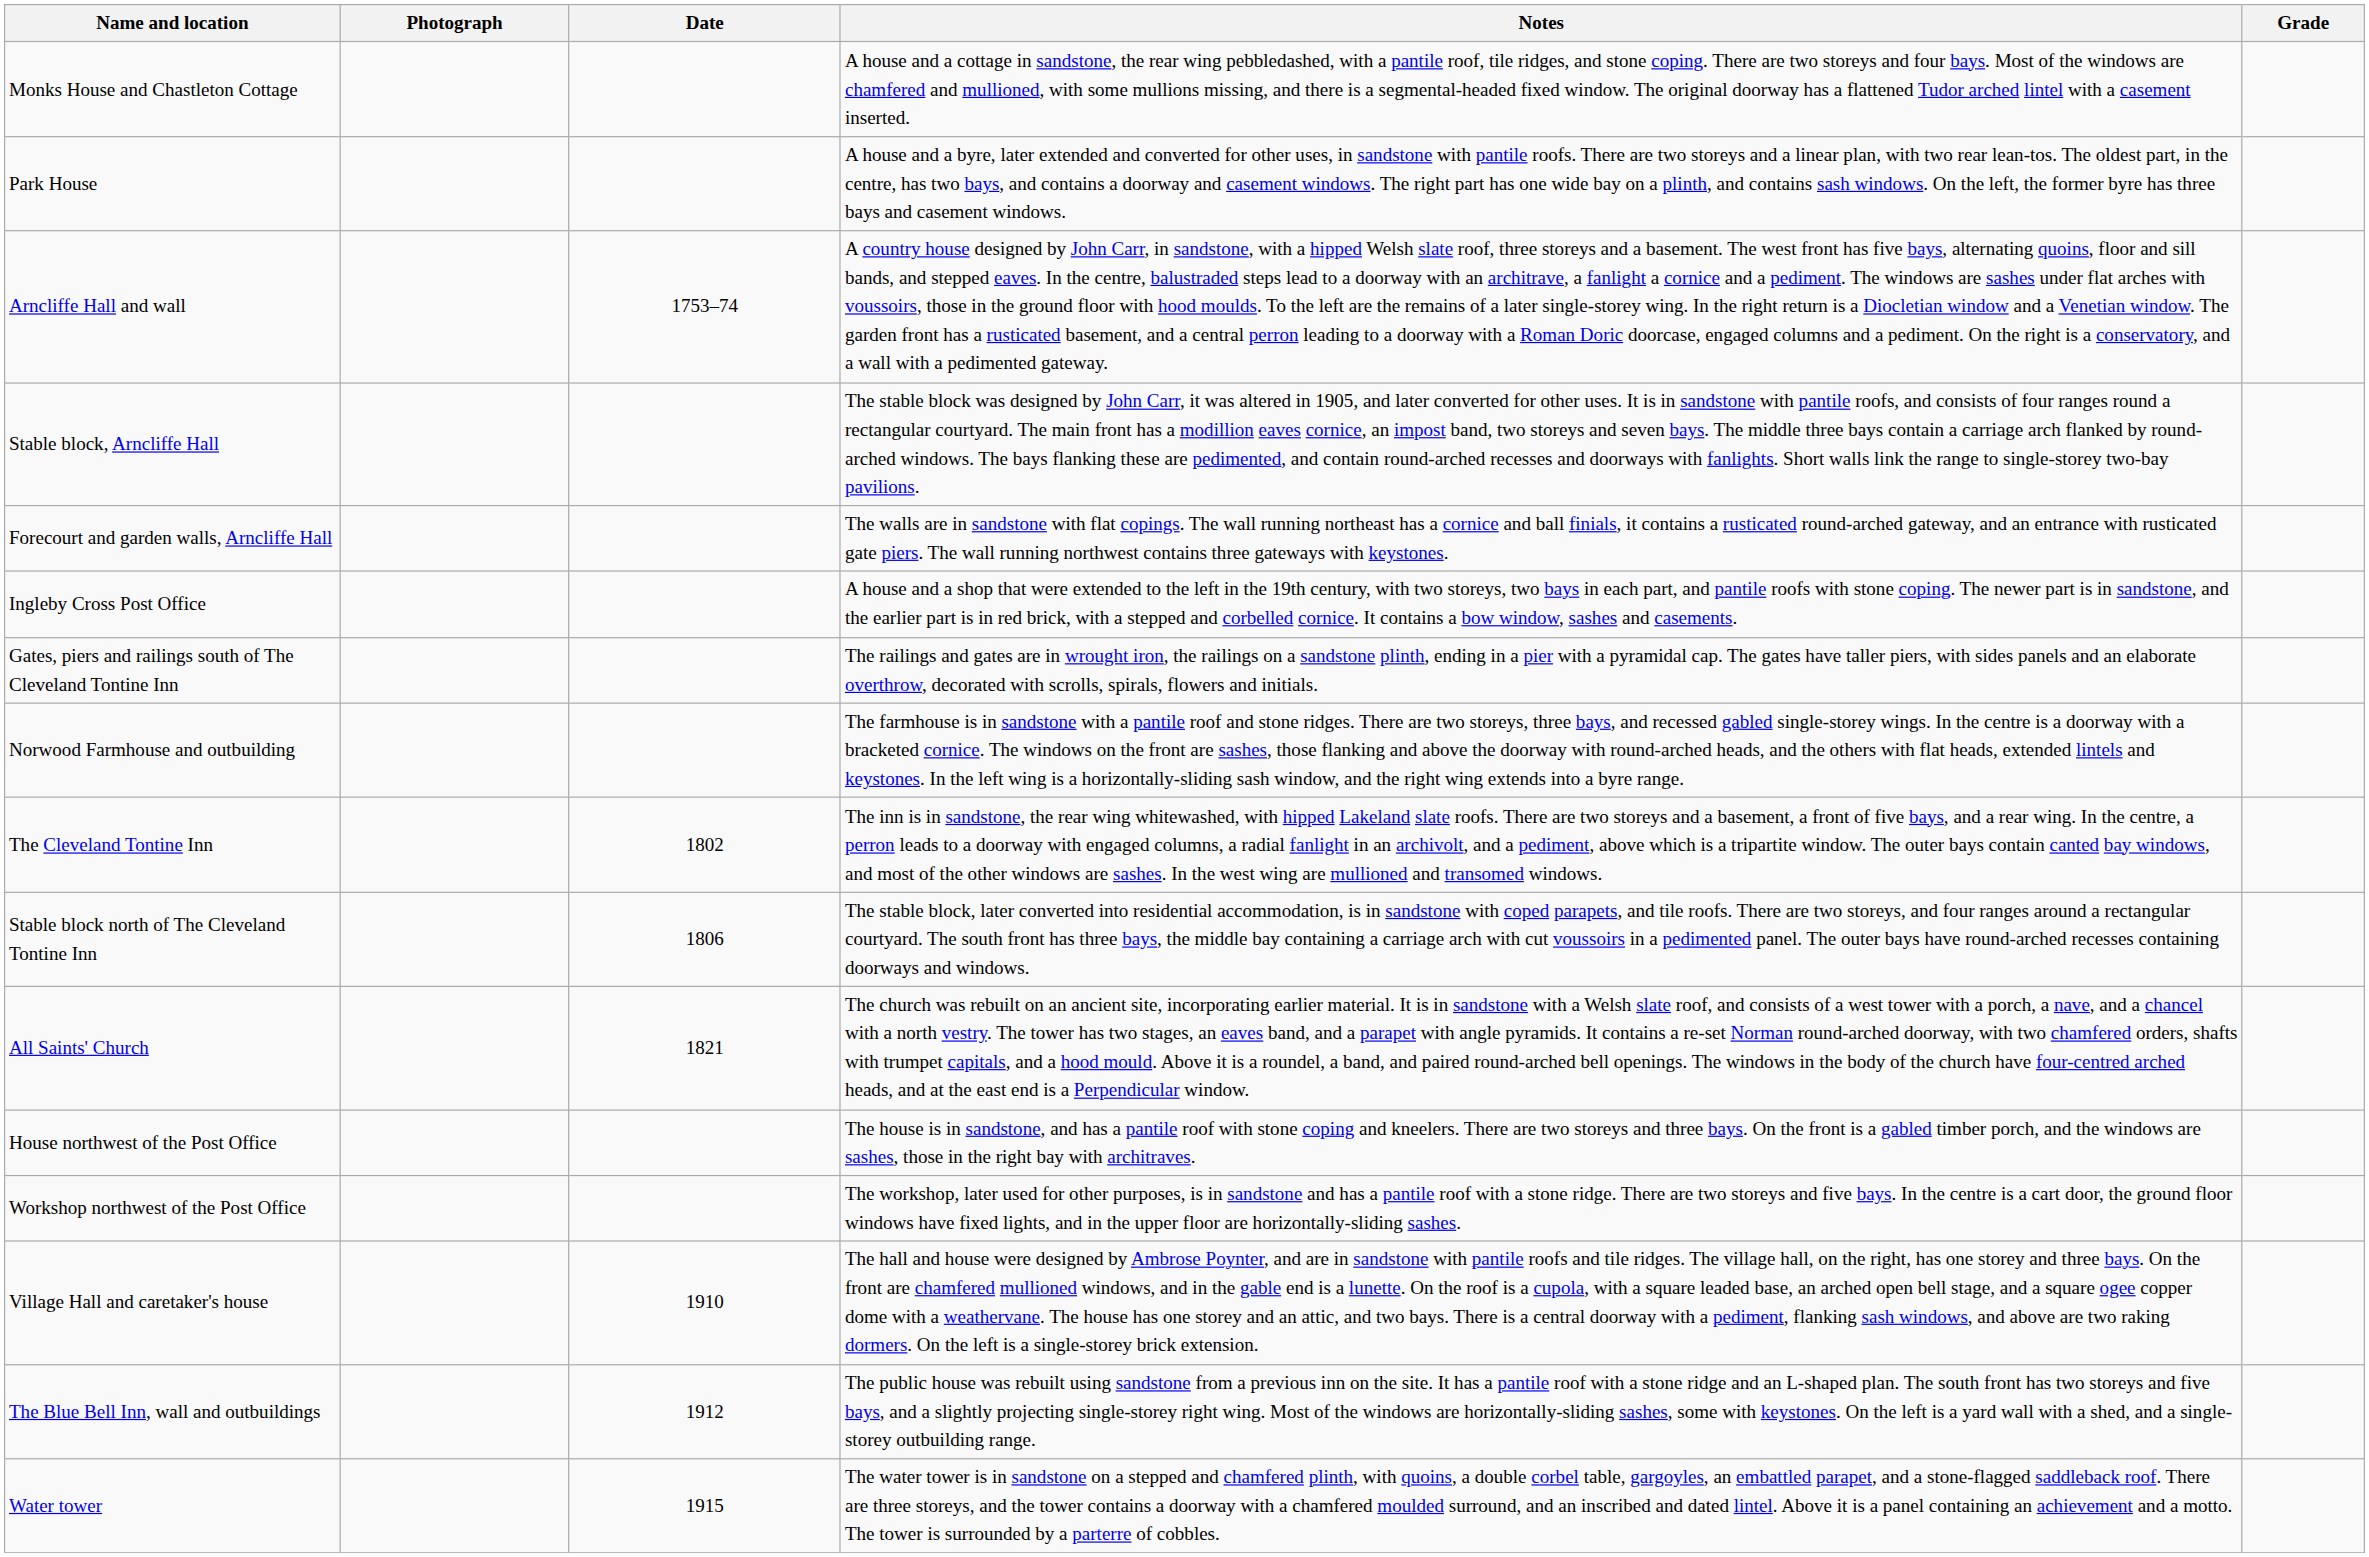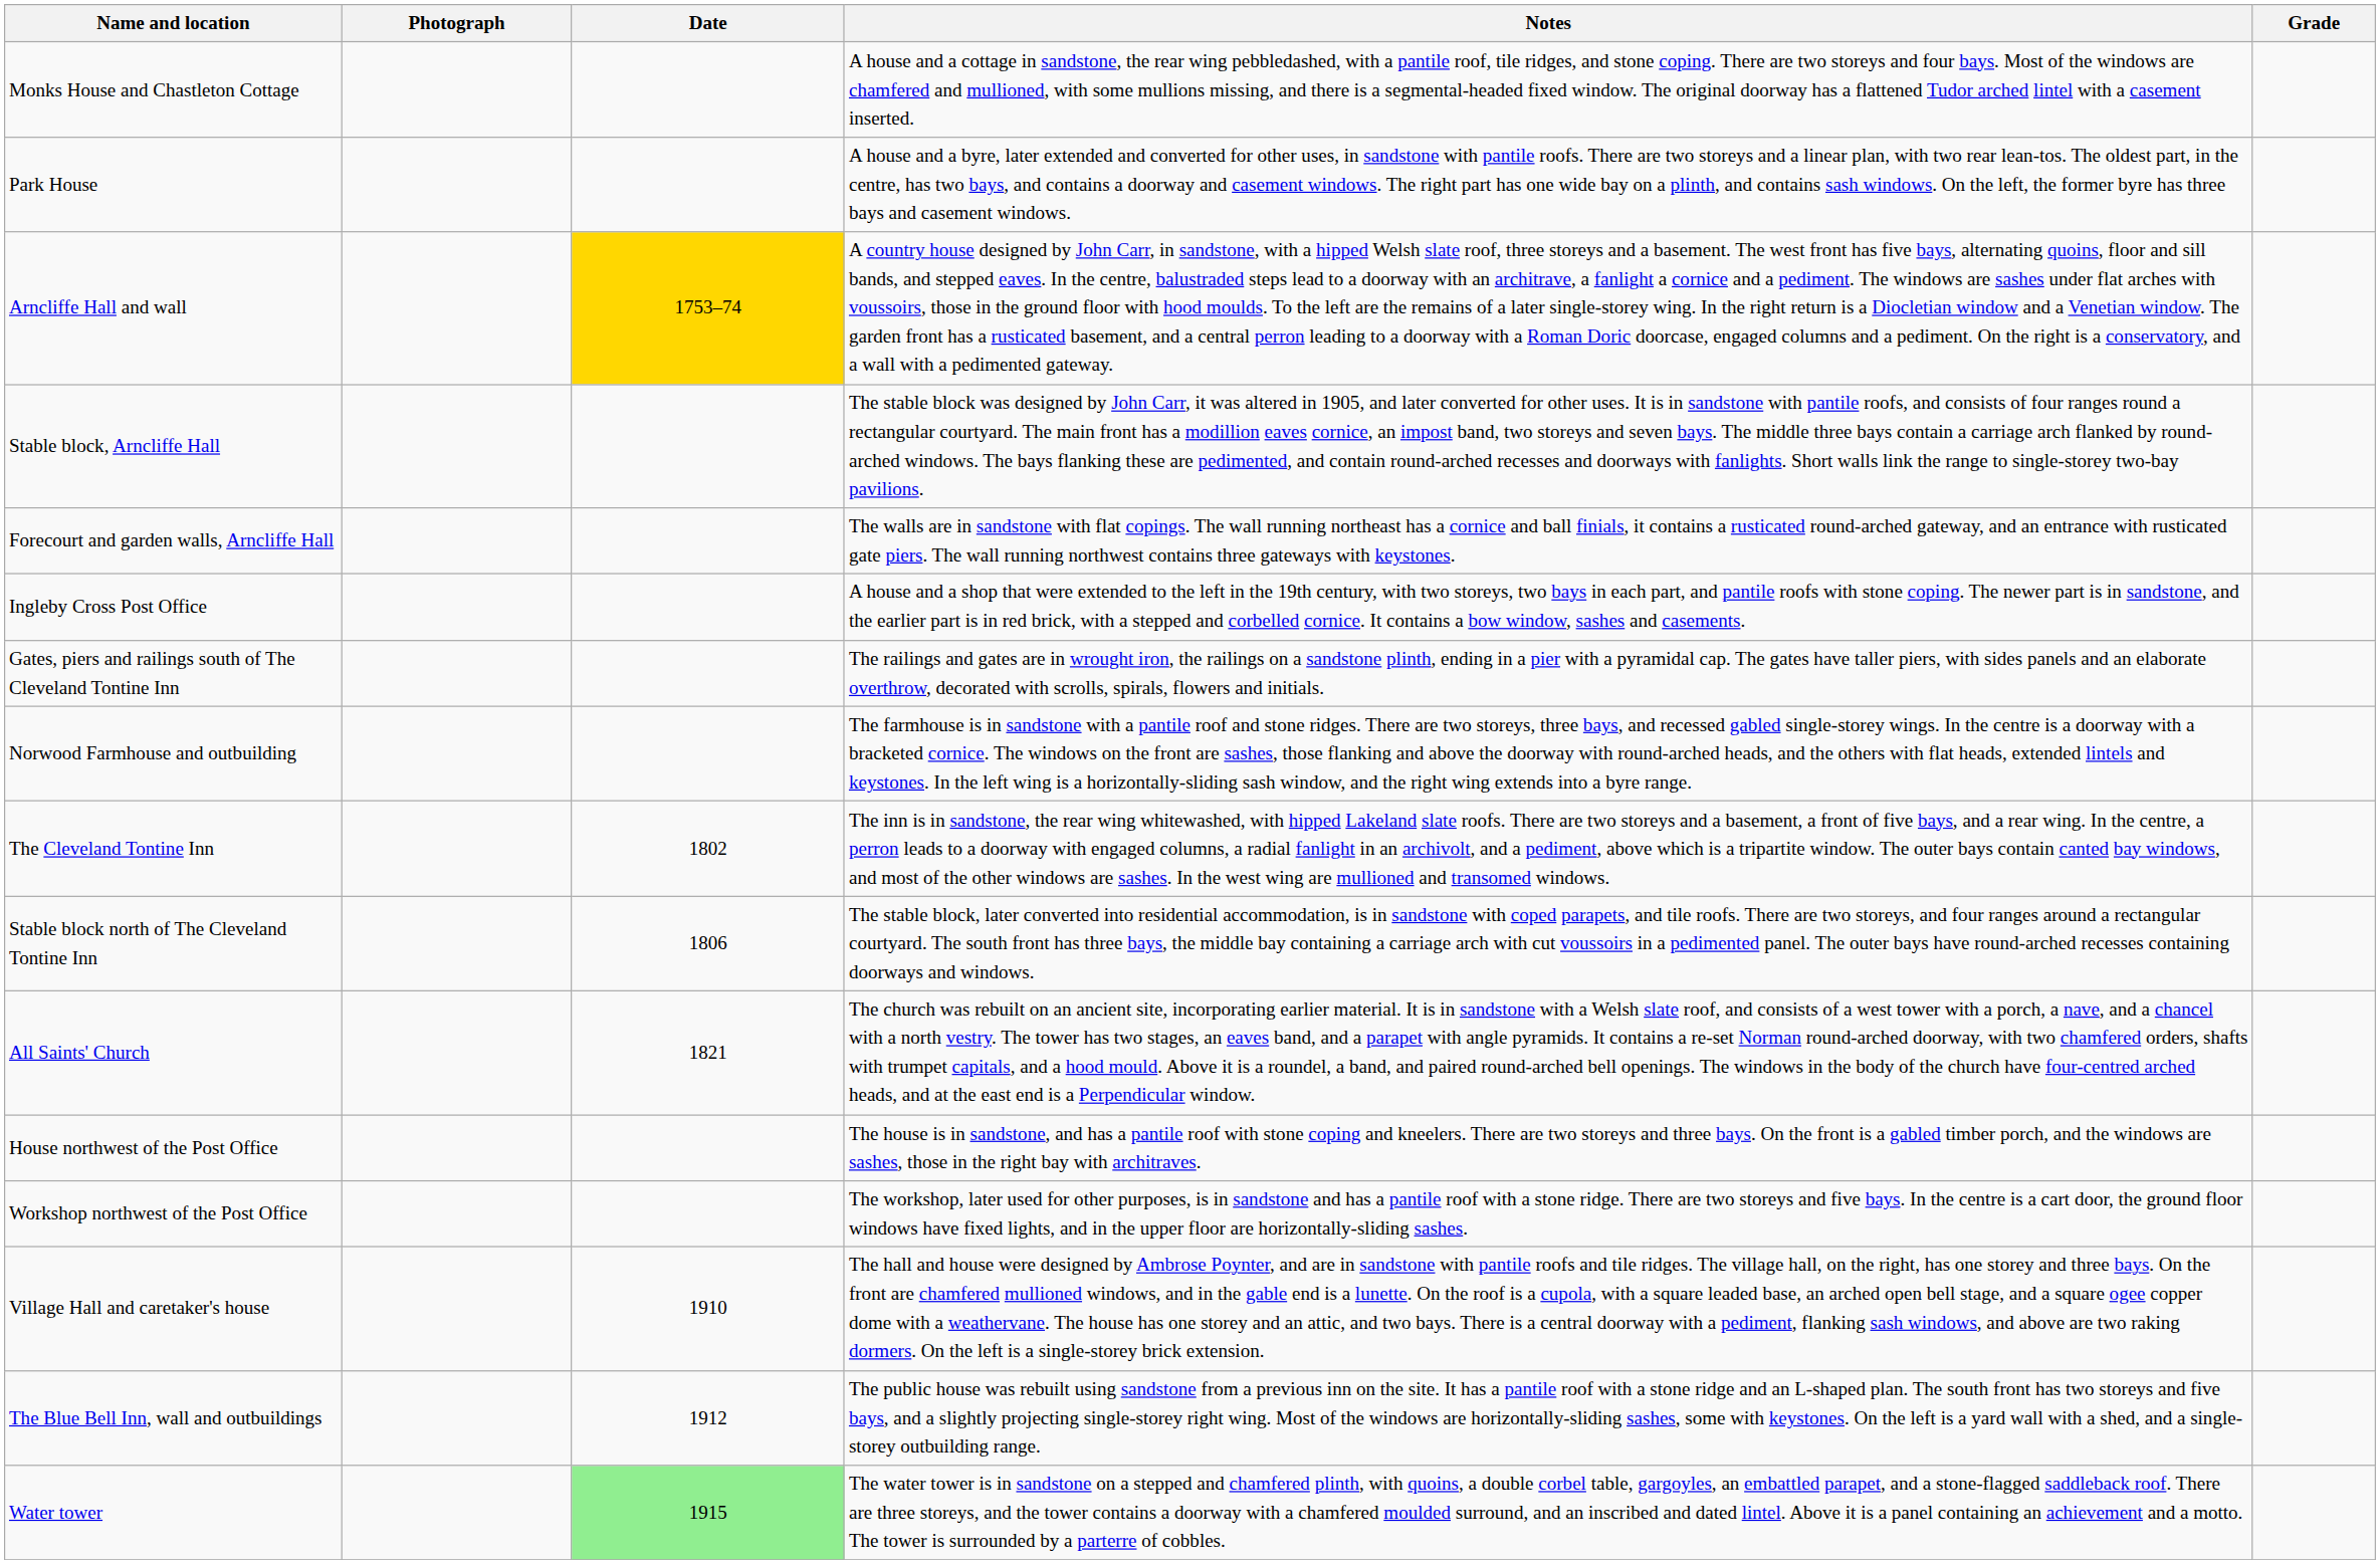Arncliffe Hall and wall | Date: no background -> gold background
Water tower | Date: no background -> lightgreen background
